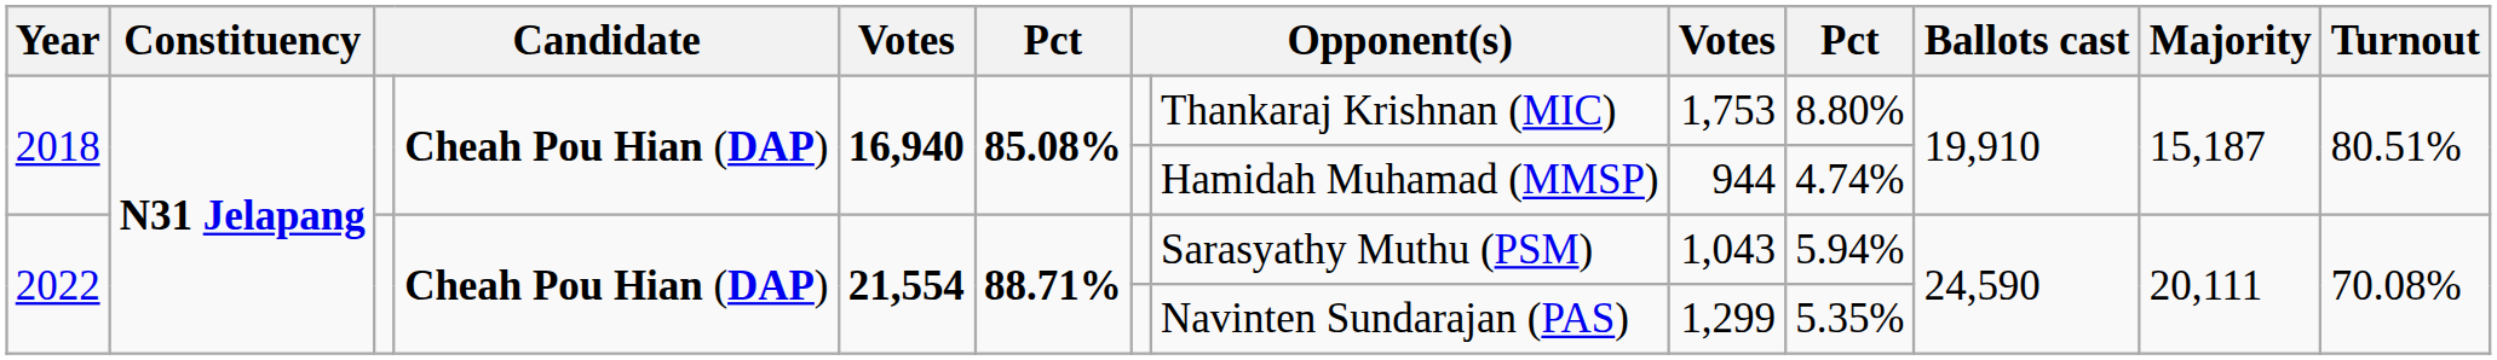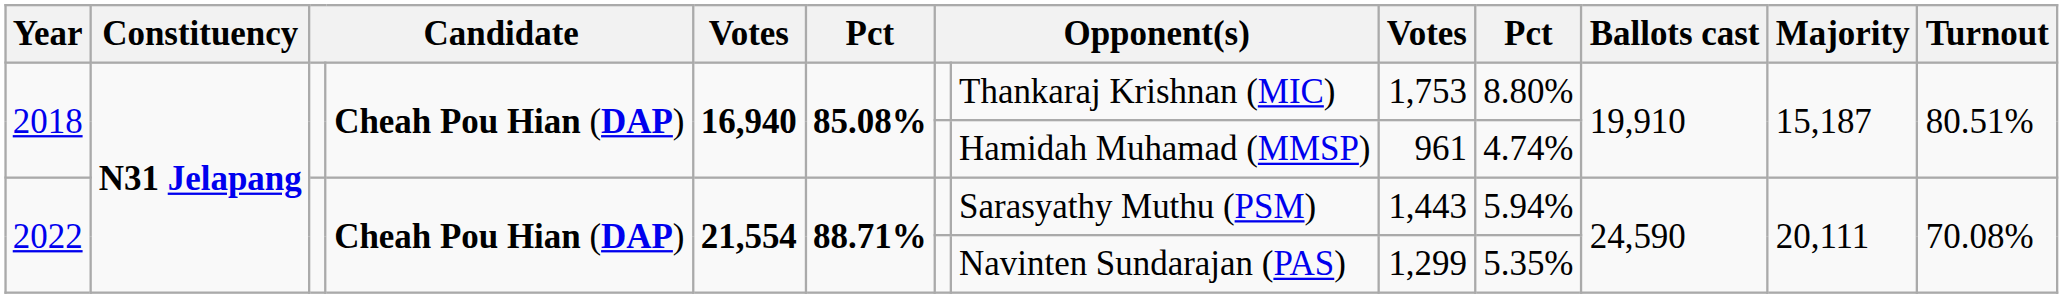row 3 | column 9: 944 -> 961
row 4 | column 9: 1,043 -> 1,443
